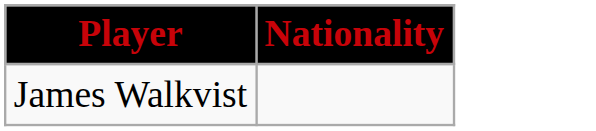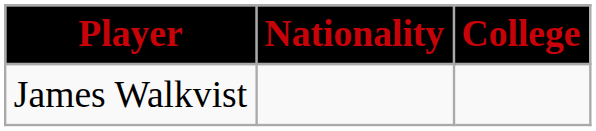+ column: College
